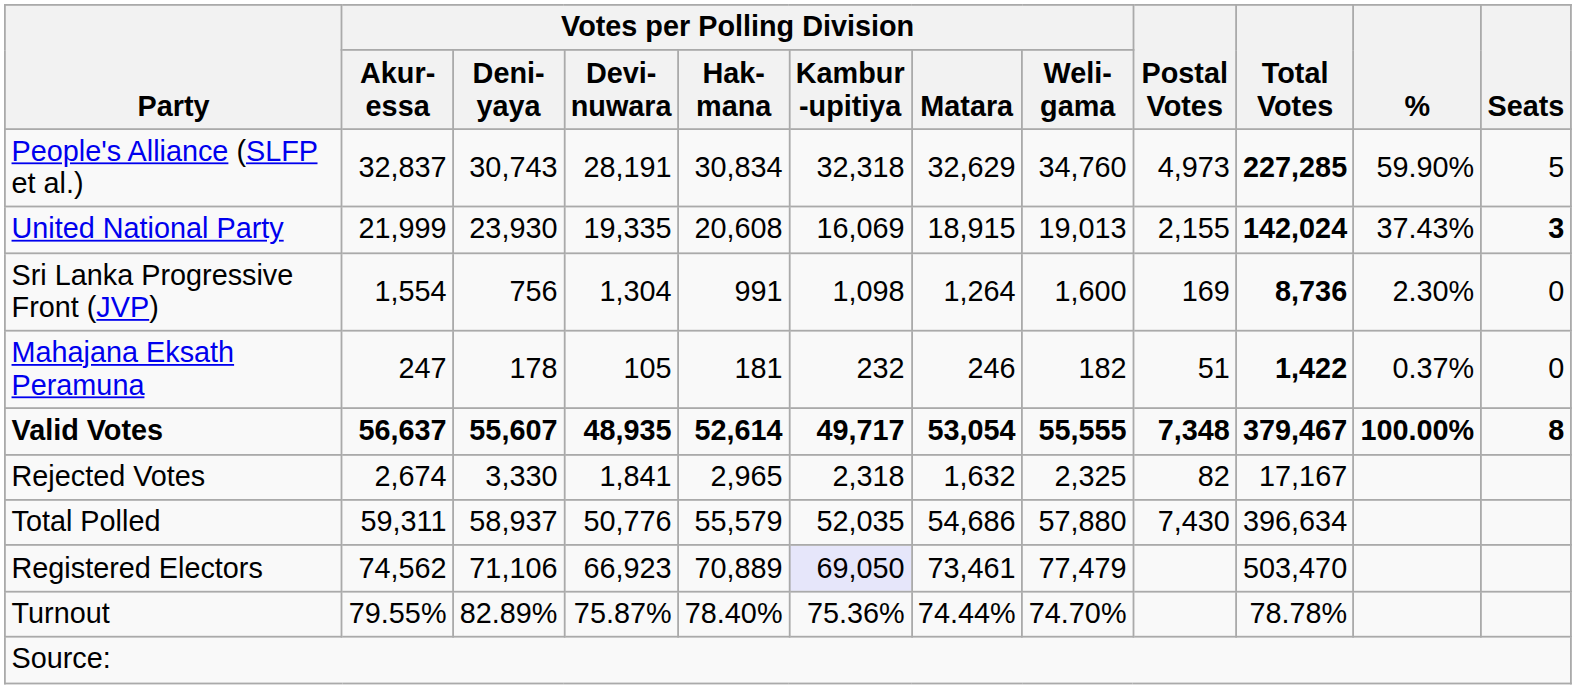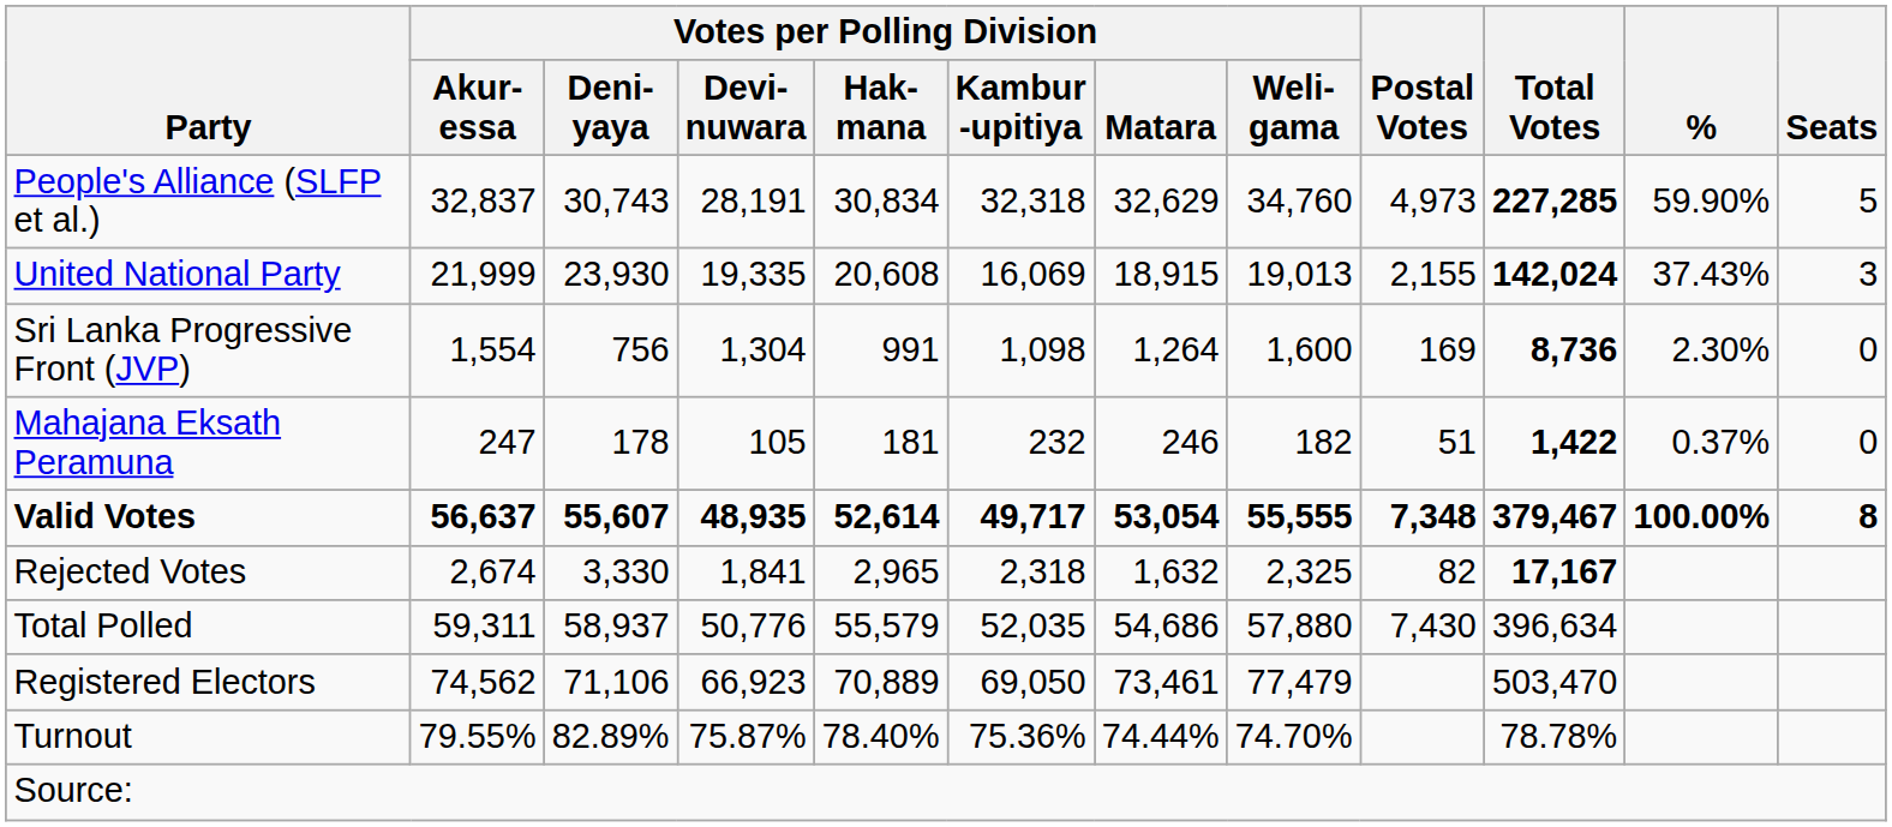United National Party | Seats: bold -> normal
Rejected Votes | Total Votes: normal -> bold
Registered Electors | Votes per Polling Division / Kambur -upitiya: lavender background -> no background
